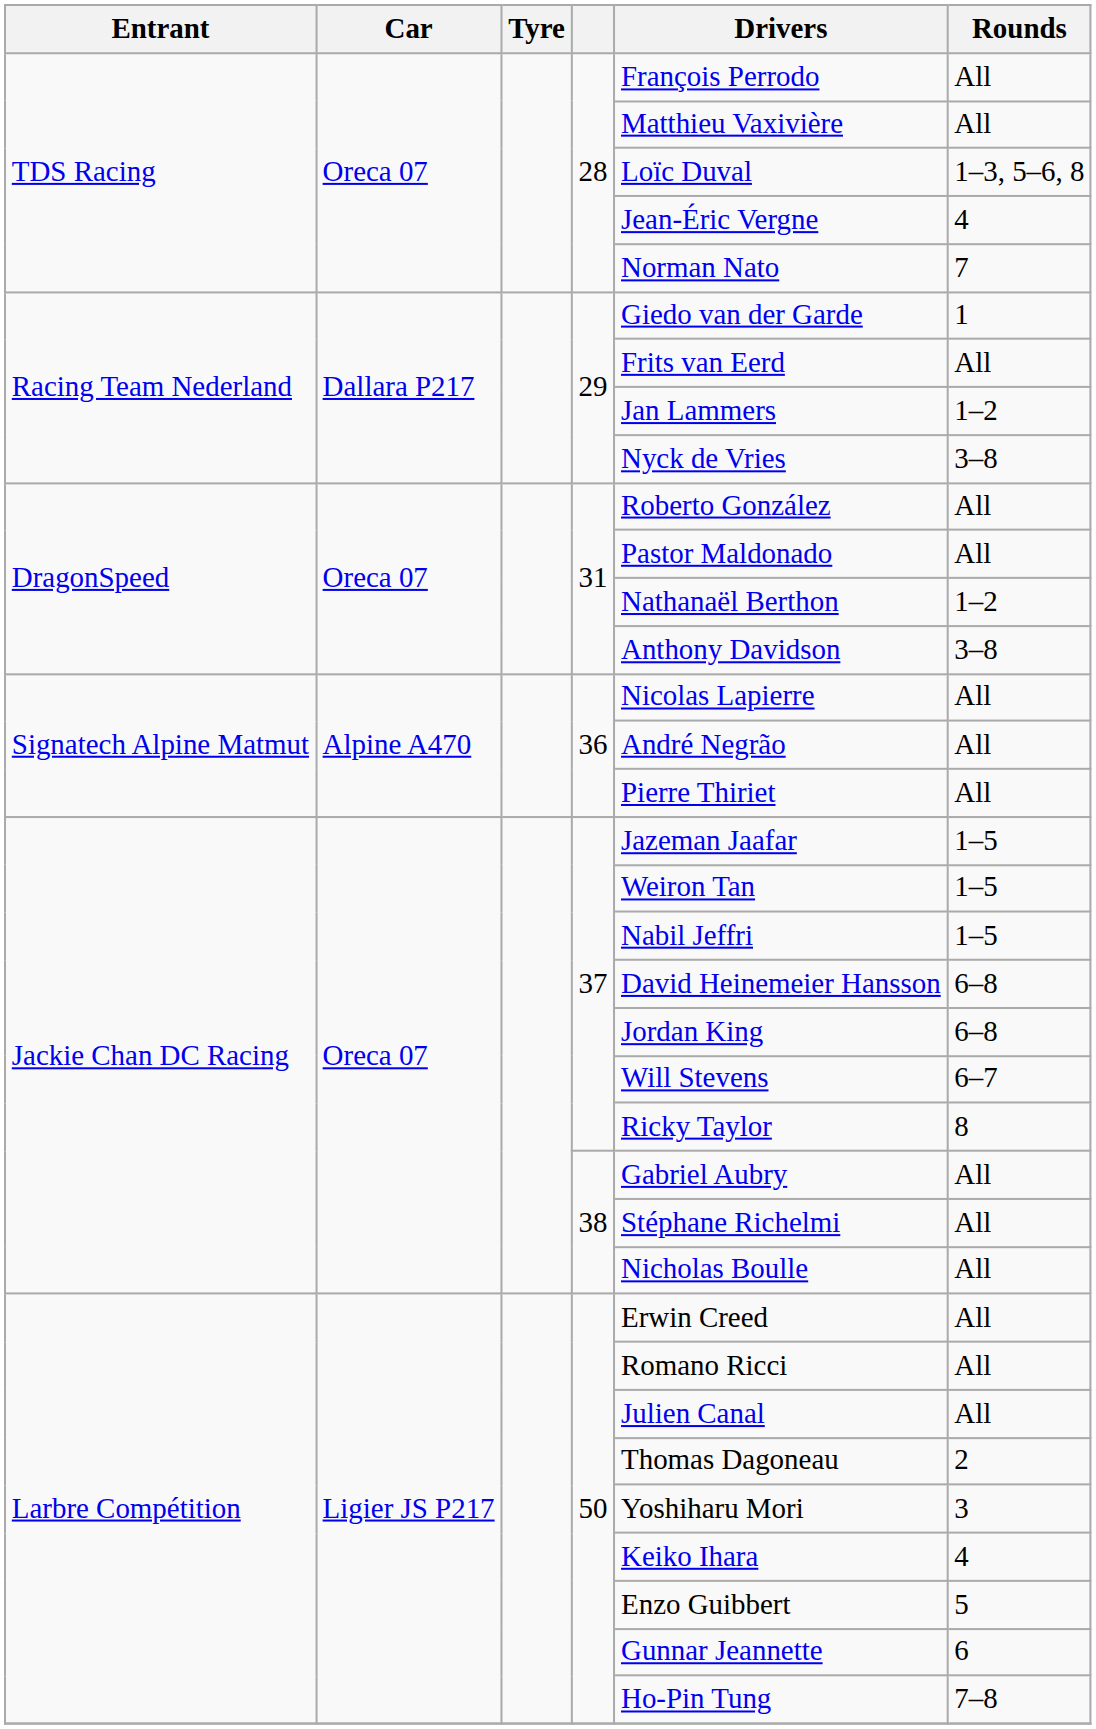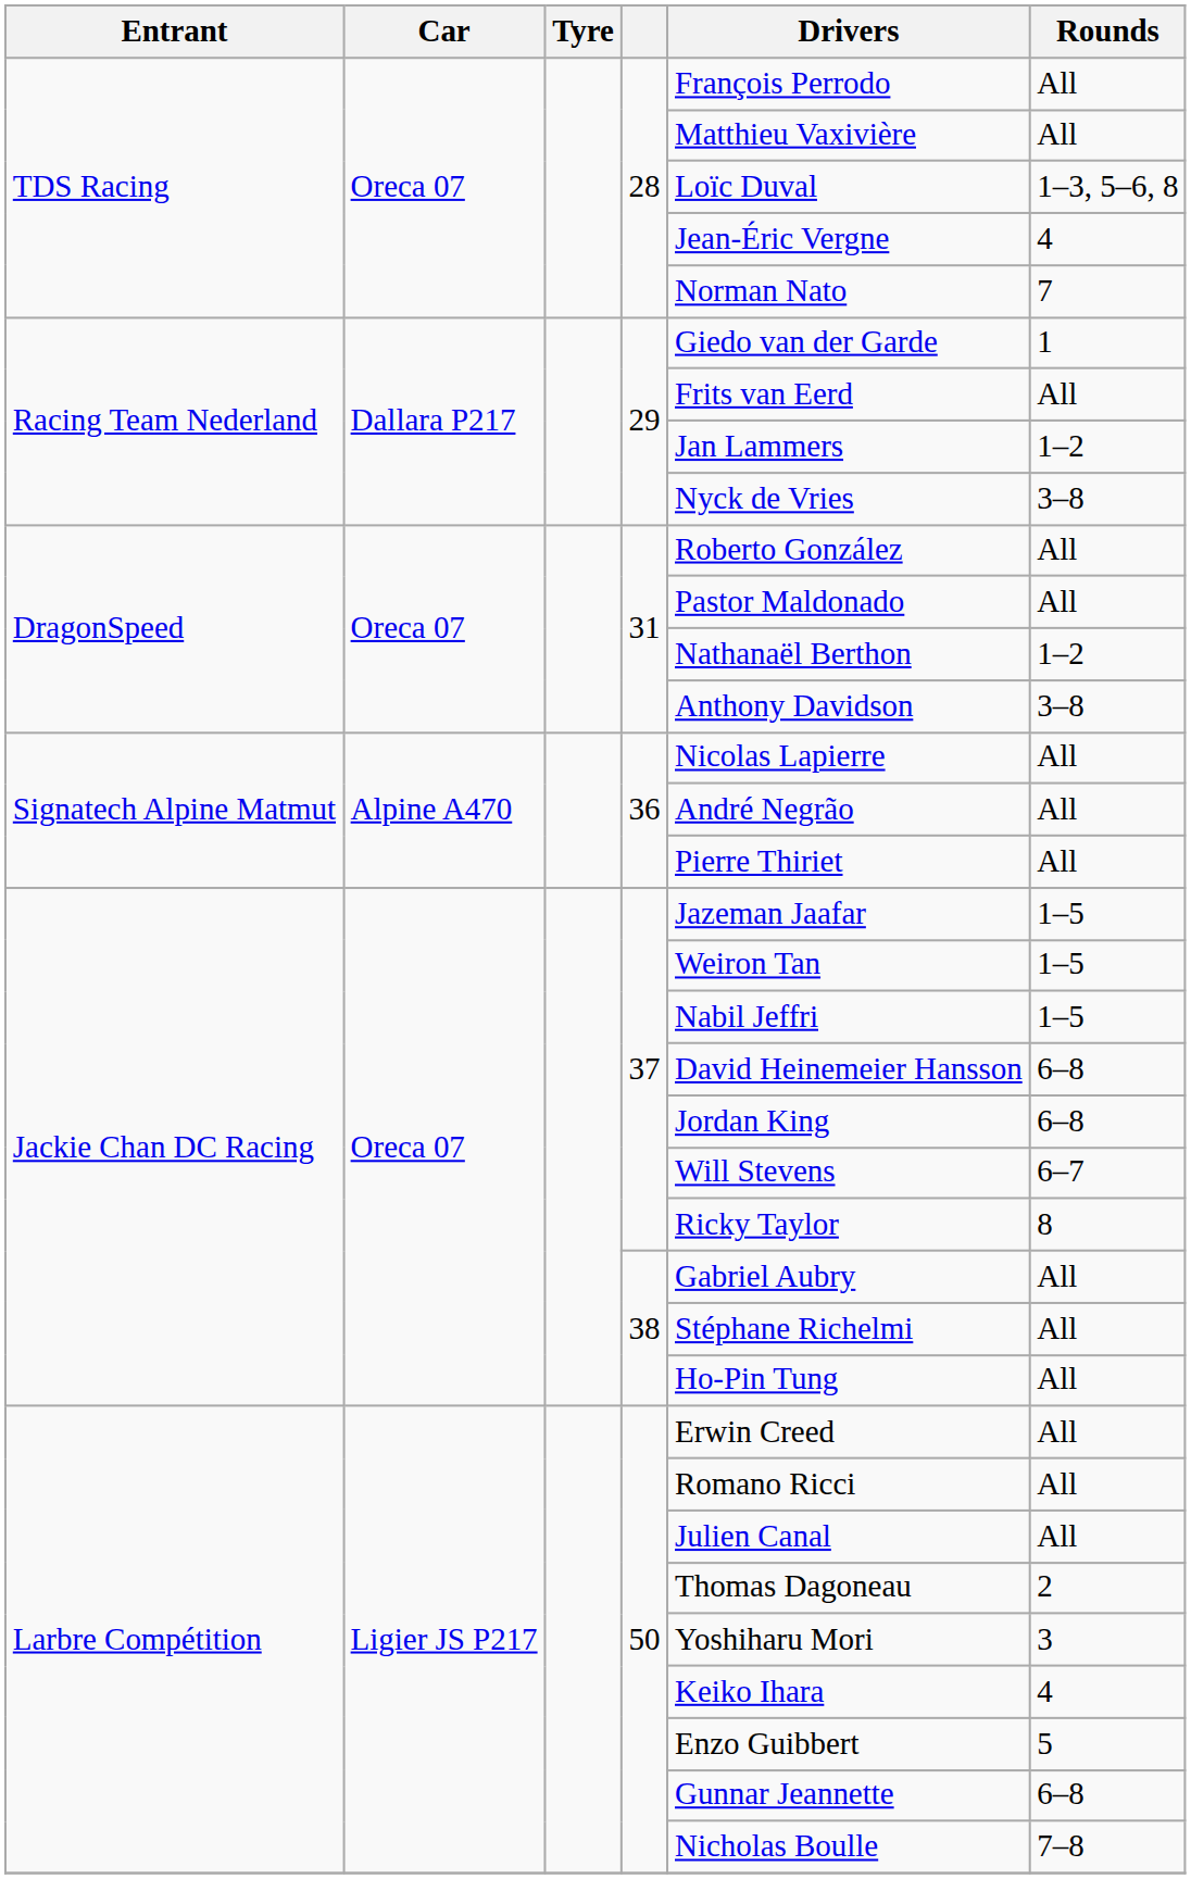row 27 | Drivers: Nicholas Boulle -> Ho-Pin Tung
row 35 | Rounds: 6 -> 6–8
row 36 | Drivers: Ho-Pin Tung -> Nicholas Boulle
